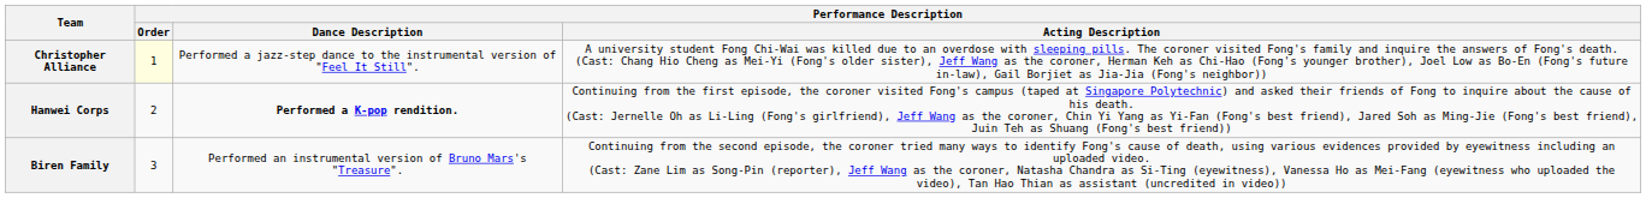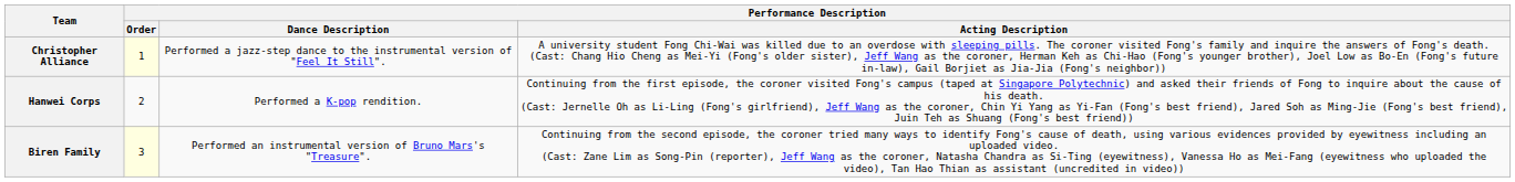Hanwei Corps | Performance Description / Dance Description: bold -> normal
Biren Family | Performance Description / Order: no background -> lightyellow background
